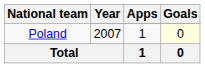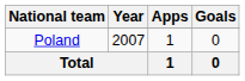2007 | Goals: lightyellow background -> no background
